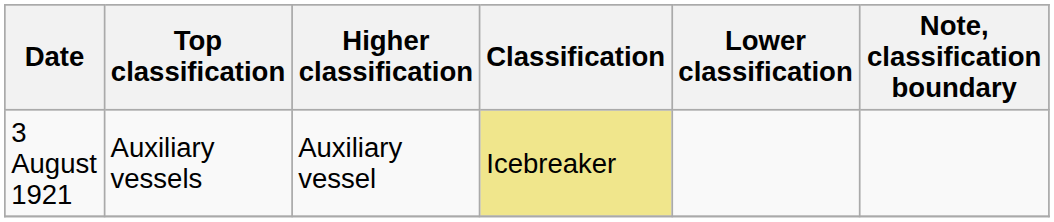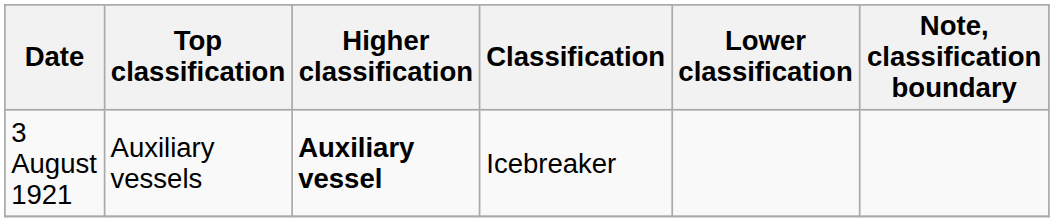3 August 1921 | Higher classification: normal -> bold
3 August 1921 | Classification: khaki background -> no background
